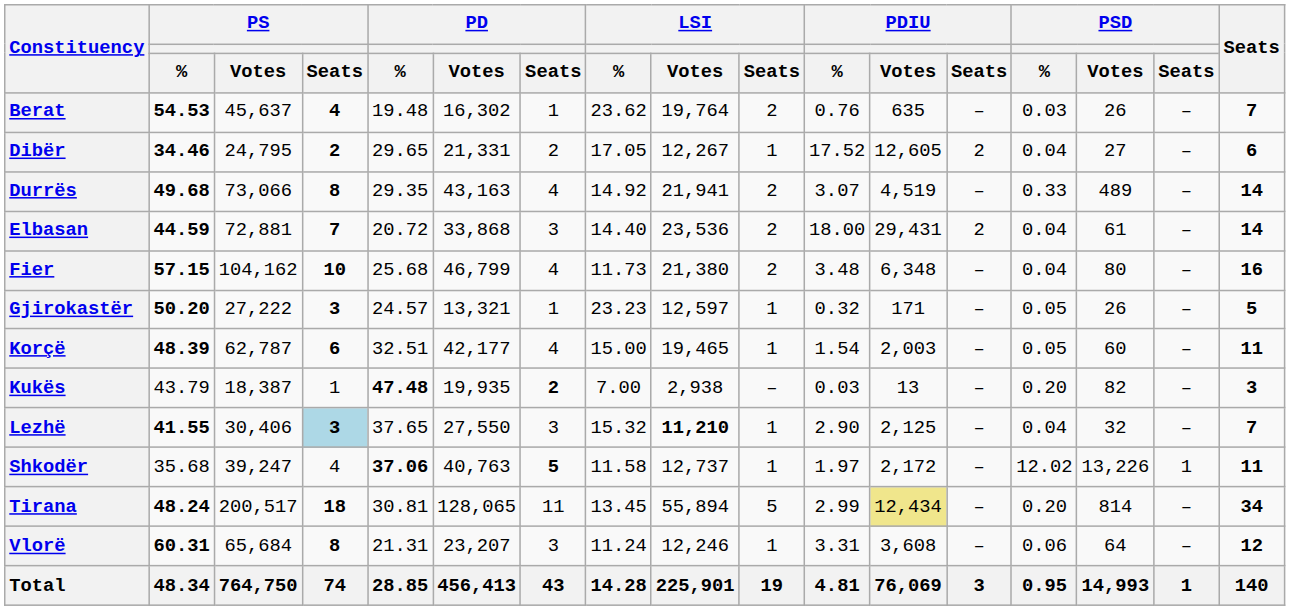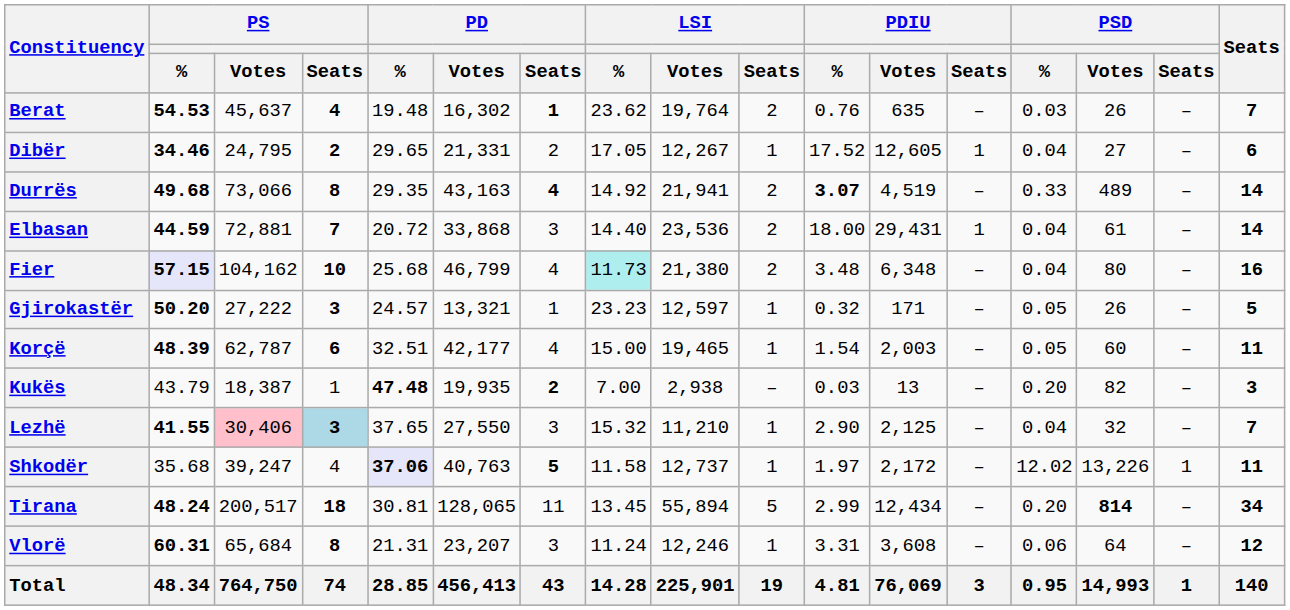Berat | PD / Seats: normal -> bold
Dibër | PDIU / Seats: 2 -> 1
Durrës | PD / Seats: normal -> bold
Durrës | PDIU / %: normal -> bold
Elbasan | PDIU / Seats: 2 -> 1
Fier | PS / %: no background -> lavender background
Fier | LSI / %: no background -> paleturquoise background
Lezhë | PS / Votes: no background -> pink background
Lezhë | LSI / Votes: bold -> normal
Shkodër | PD / %: no background -> lavender background
Tirana | PDIU / Votes: khaki background -> no background
Tirana | PSD / Votes: normal -> bold
